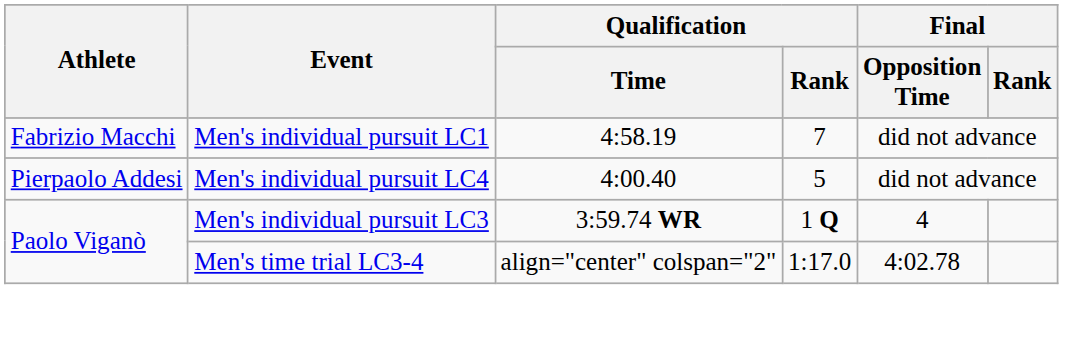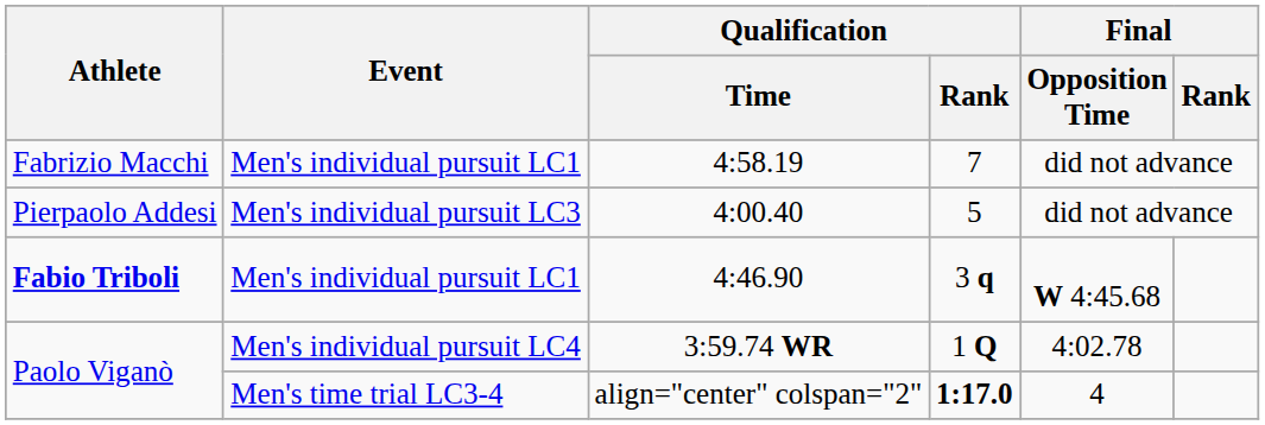4:00.40 | Event: Men's individual pursuit LC4 -> Men's individual pursuit LC3
+ row: Fabio Triboli | Men's individual pursuit LC1 | 4:46.90 | 3 q | W 4:45.68
3:59.74 WR | Event: Men's individual pursuit LC3 -> Men's individual pursuit LC4
3:59.74 WR | Final / Opposition Time: 4 -> 4:02.78
align="center" colspan="2" | Qualification / Rank: normal -> bold
align="center" colspan="2" | Final / Opposition Time: 4:02.78 -> 4
